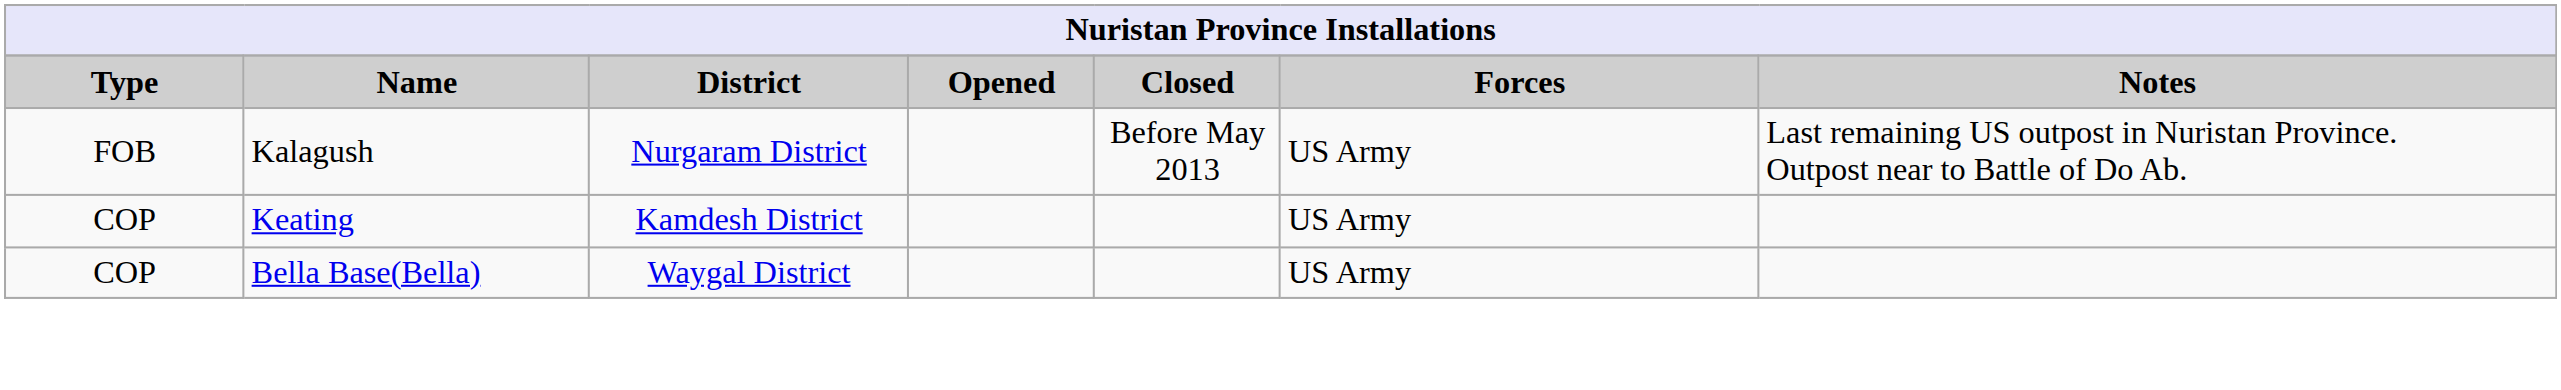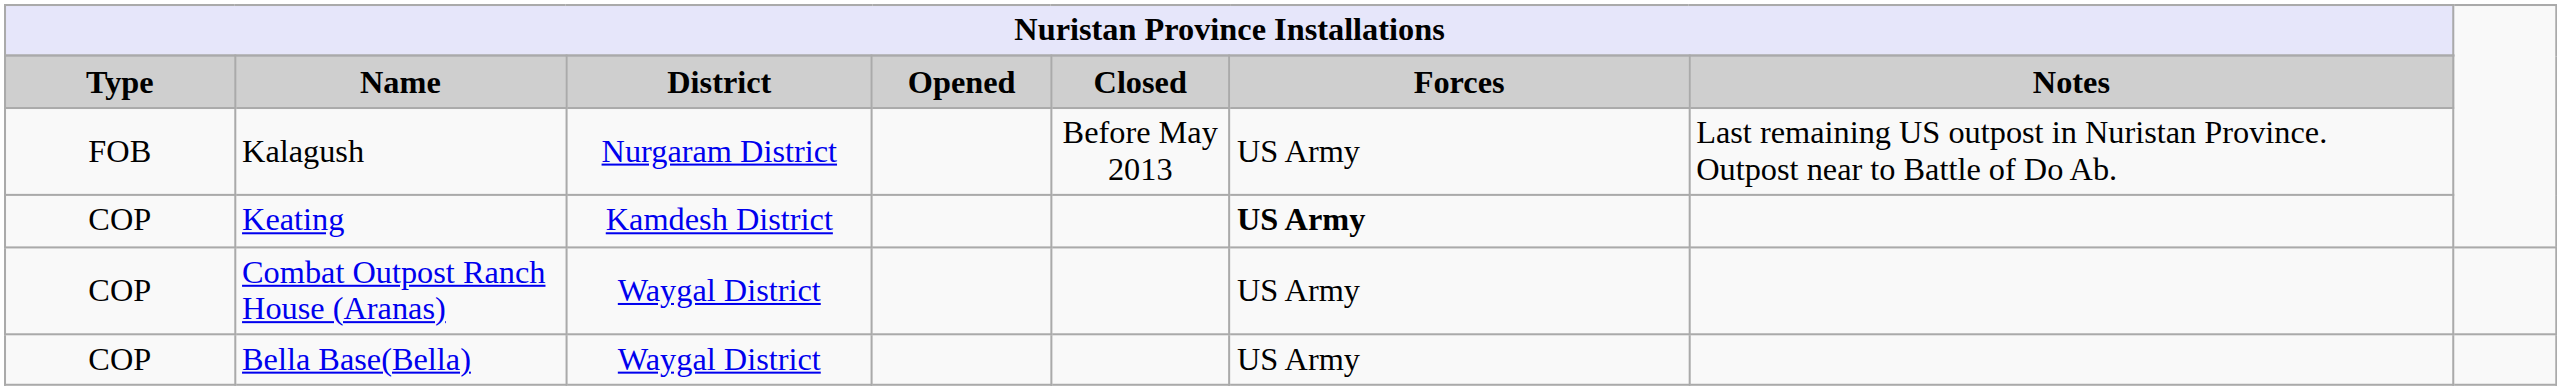Keating | Nuristan Province Installations / Forces: normal -> bold
+ row: COP | Combat Outpost Ranch House (Aranas) | Waygal District | US Army
